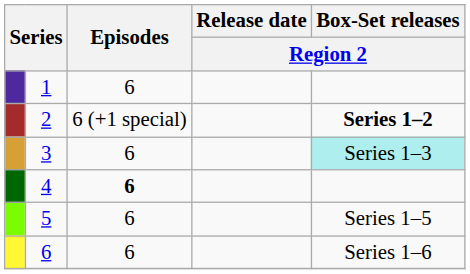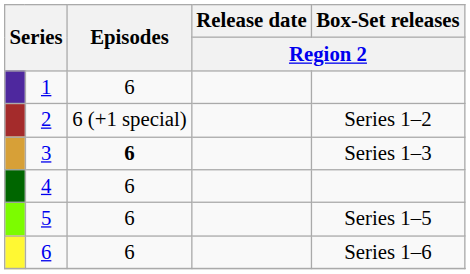2 | Box-Set releases / Region 2: bold -> normal
3 | Episodes: normal -> bold
3 | Box-Set releases / Region 2: paleturquoise background -> no background
4 | Episodes: bold -> normal
